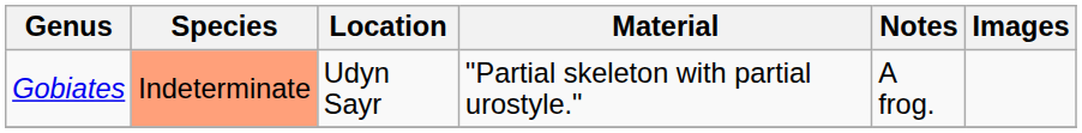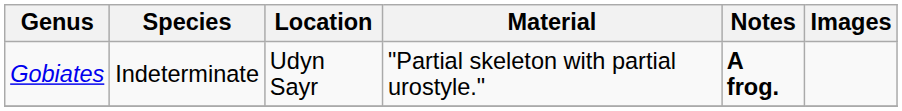Gobiates | Species: lightsalmon background -> no background
Gobiates | Notes: normal -> bold
